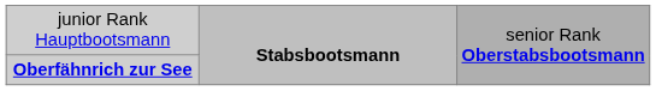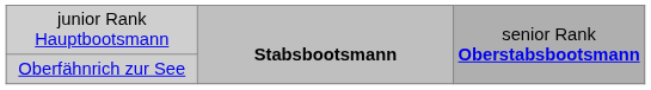Oberfähnrich zur See | column 1: bold -> normal
